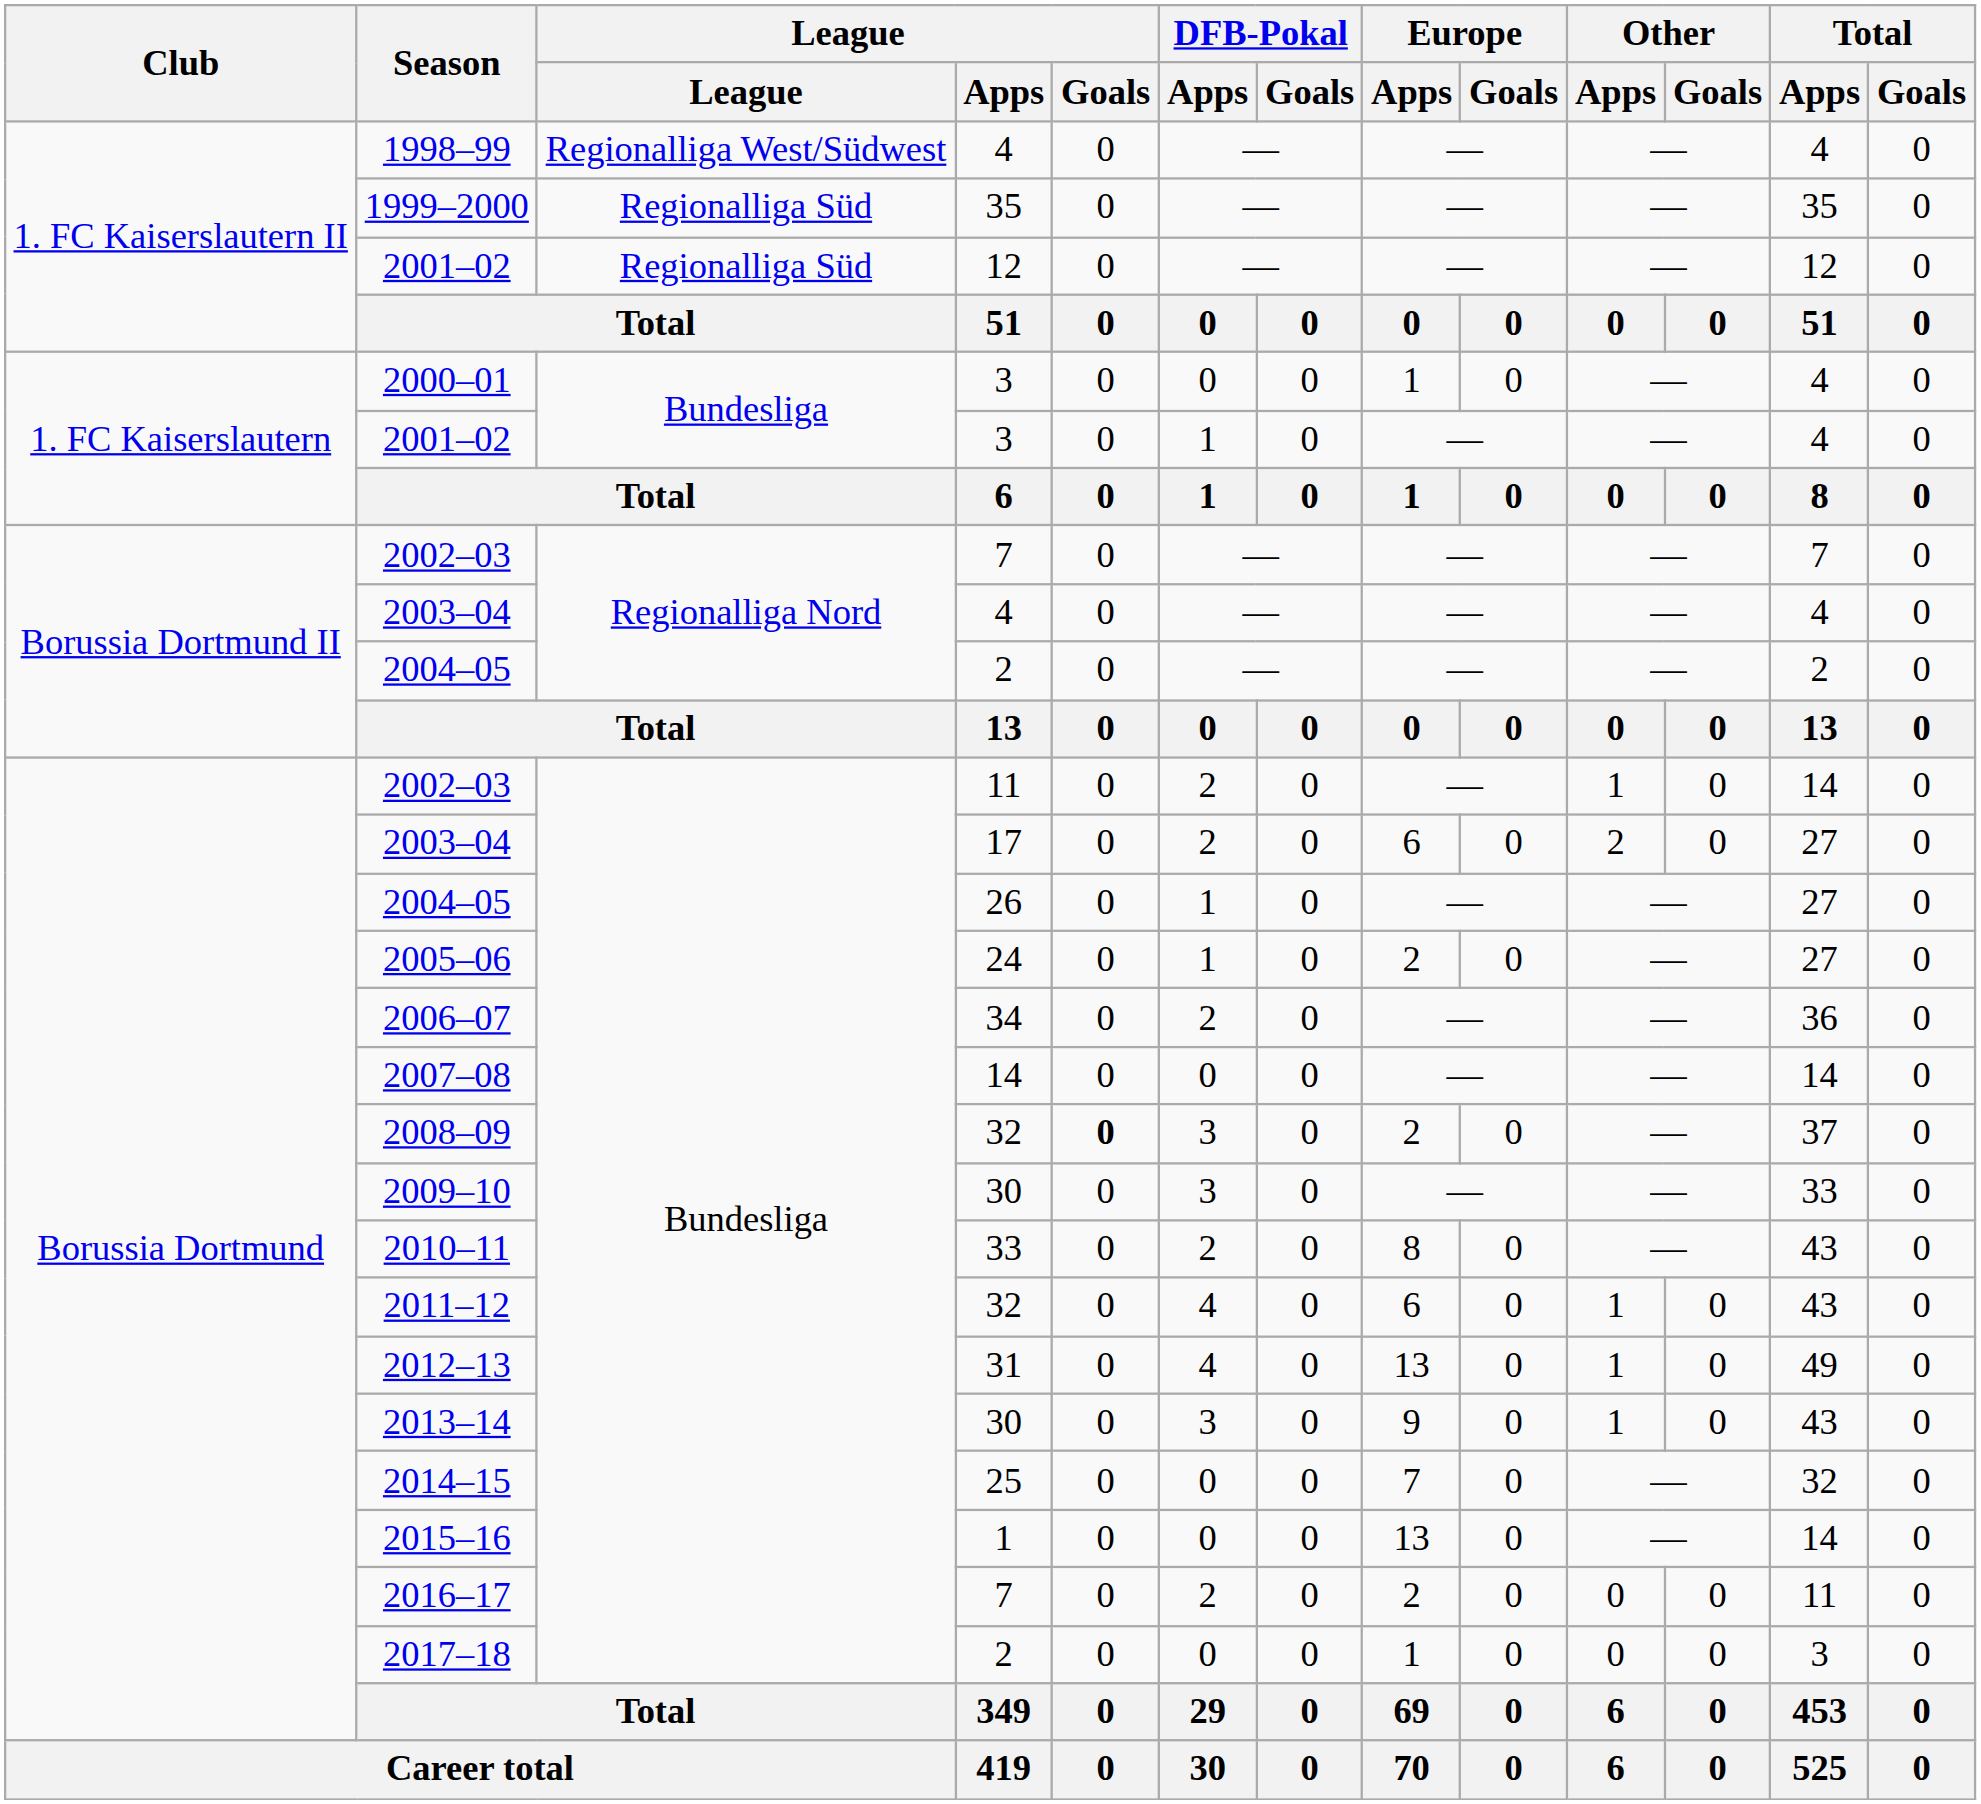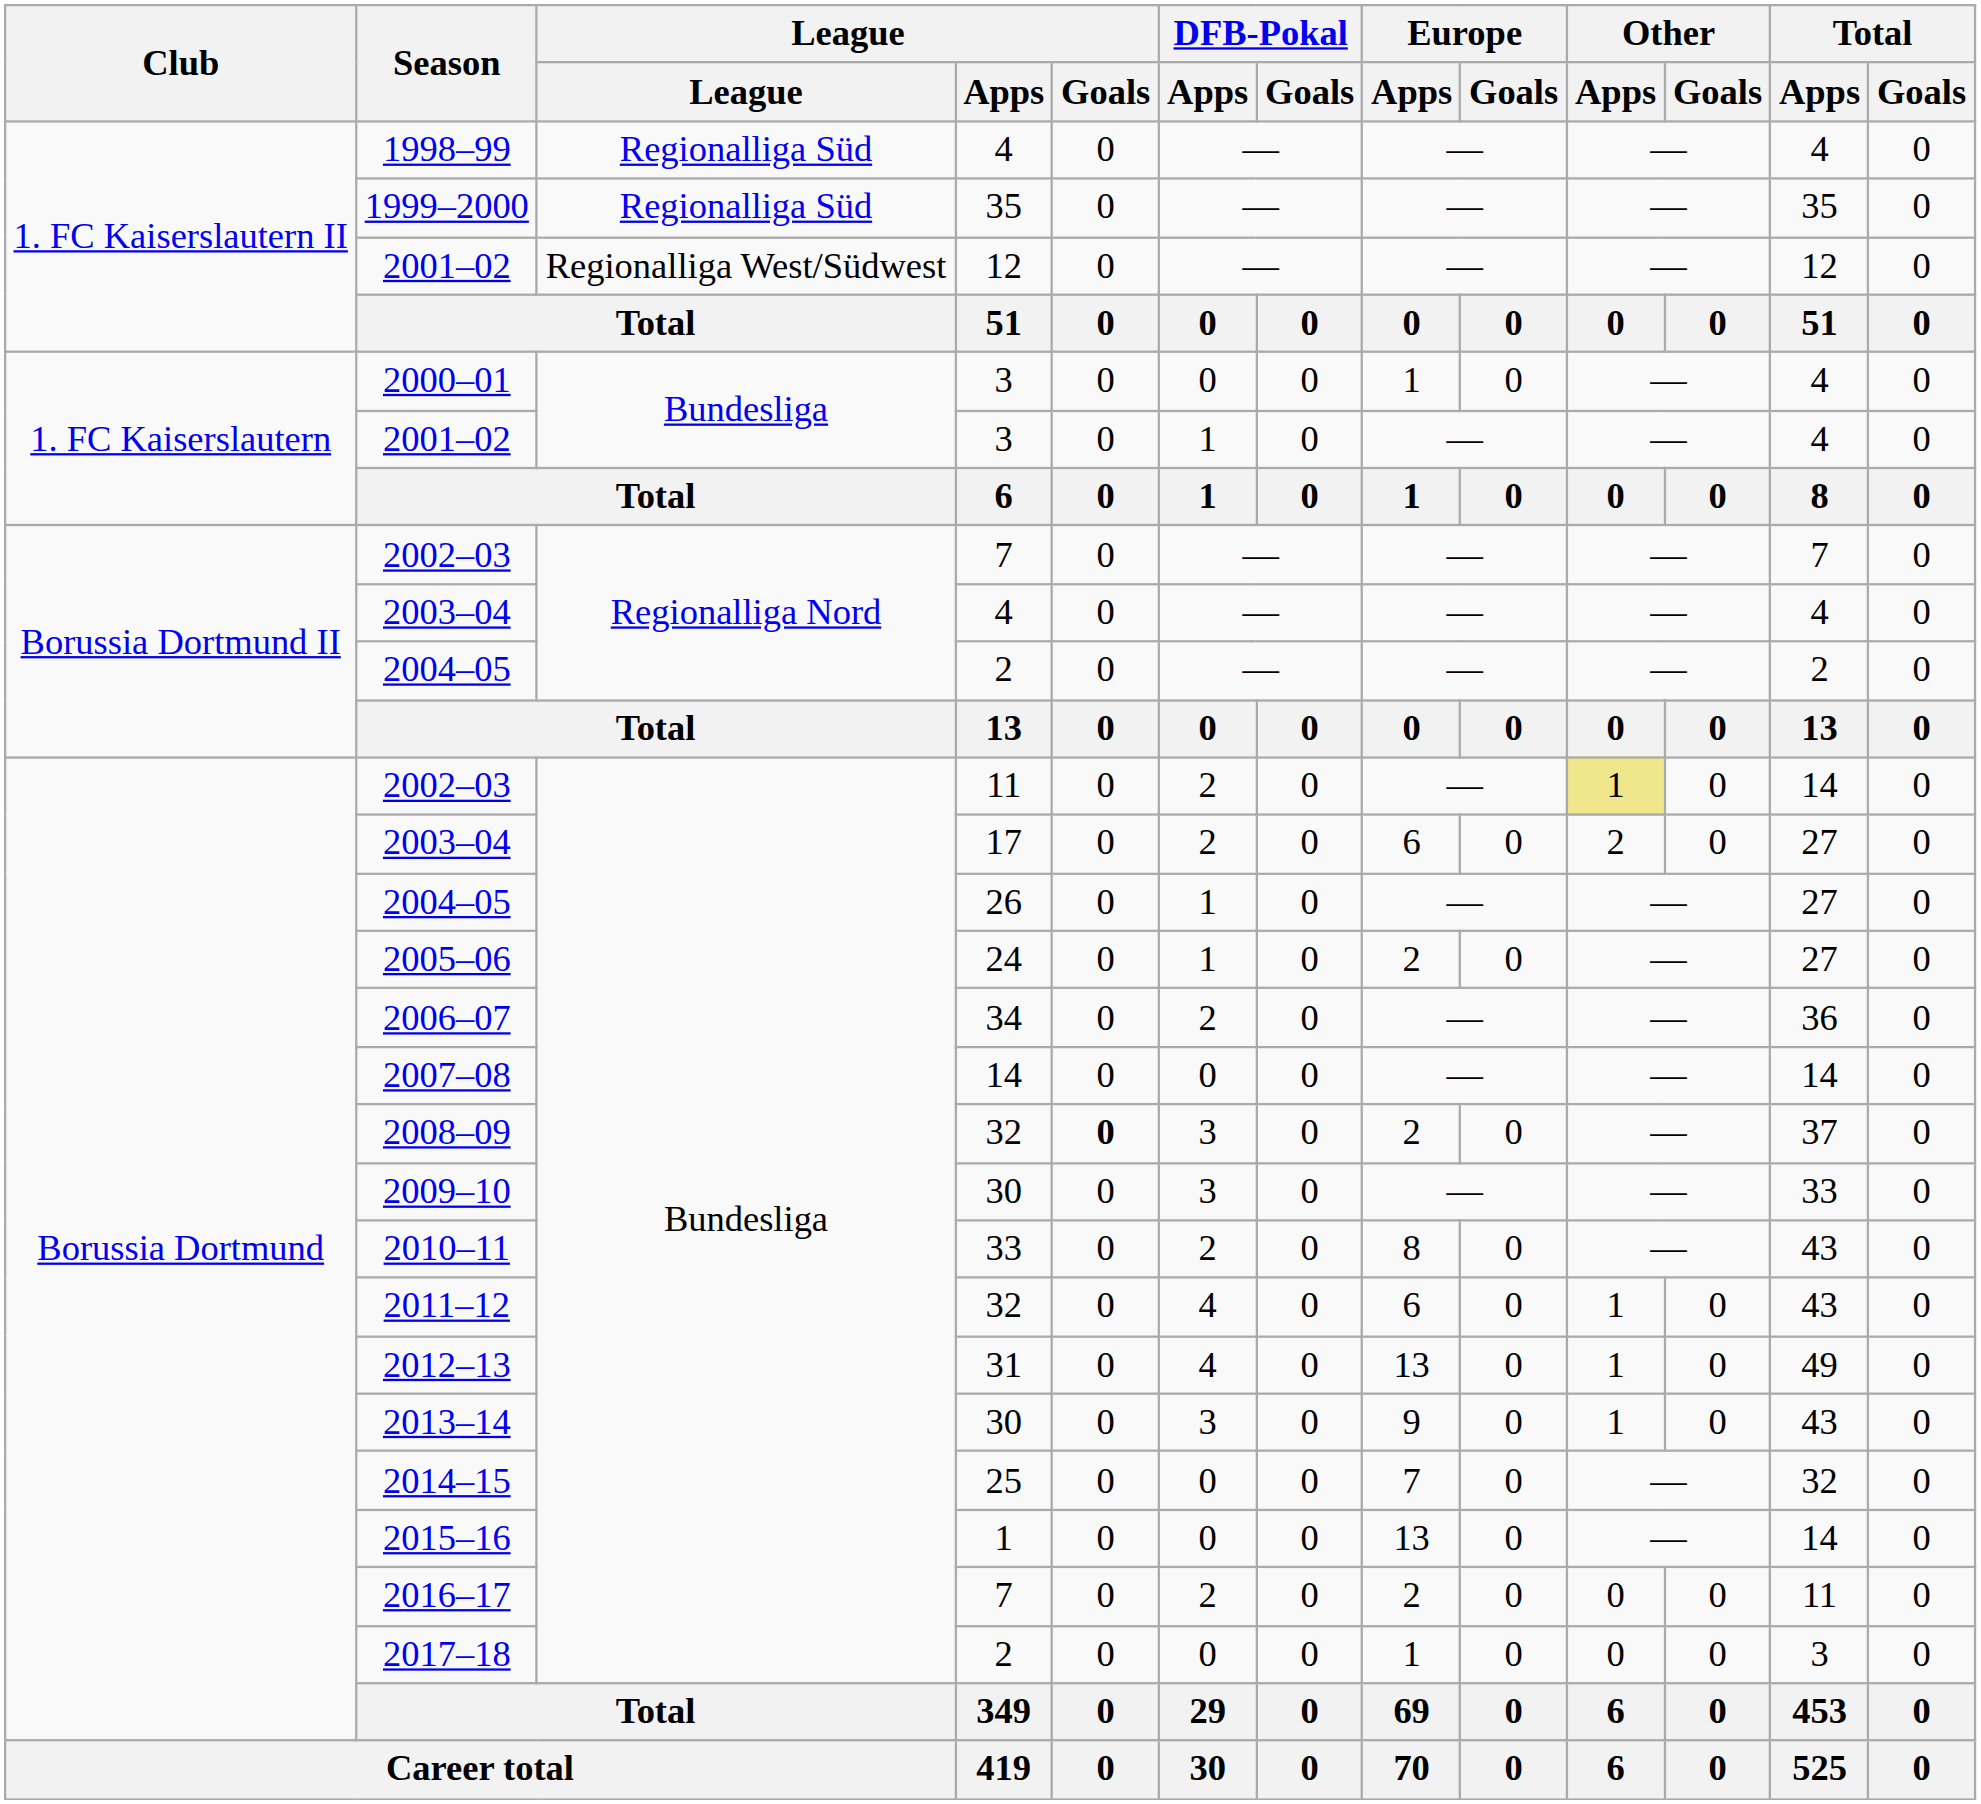1998–99 | League: Regionalliga West/Südwest -> Regionalliga Süd
2001–02 / 12 | League: Regionalliga Süd -> Regionalliga West/Südwest
2002–03 / 11 | Other / Apps: no background -> khaki background
